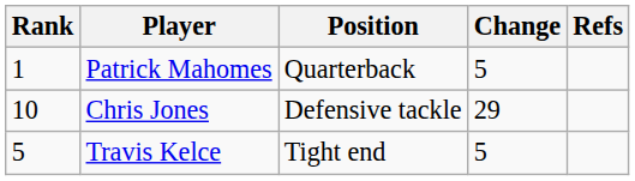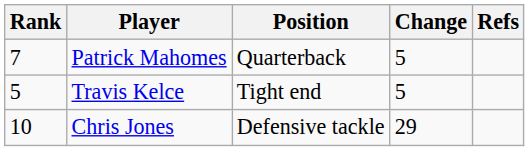Patrick Mahomes | Rank: 1 -> 7
rows swapped: Travis Kelce <-> Chris Jones
